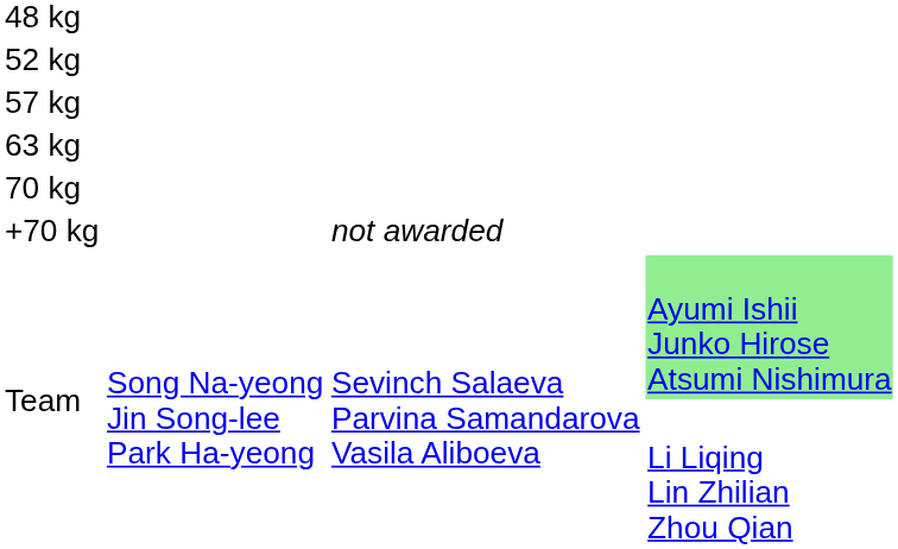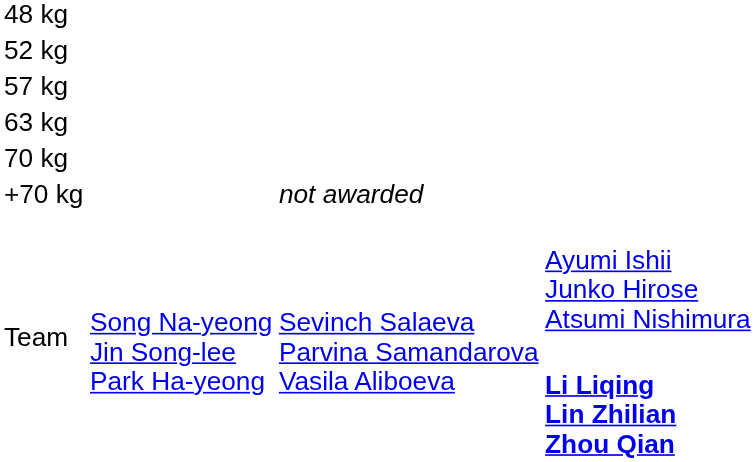Team / Ayumi Ishii Junko Hirose Atsumi Nishimura | column 4: lightgreen background -> no background
Team / Li Liqing Lin Zhilian Zhou Qian | column 4: normal -> bold
